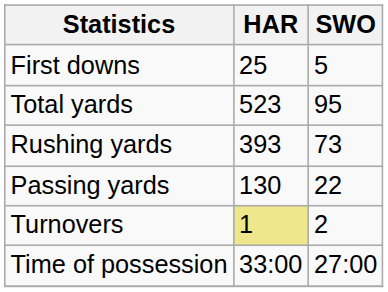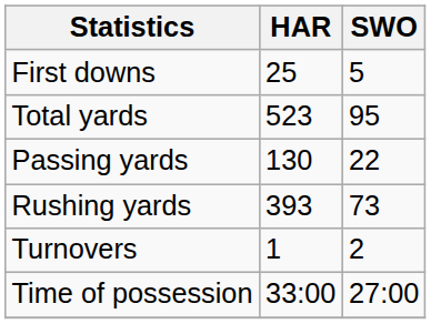rows swapped: Rushing yards <-> Passing yards
Turnovers | HAR: khaki background -> no background
